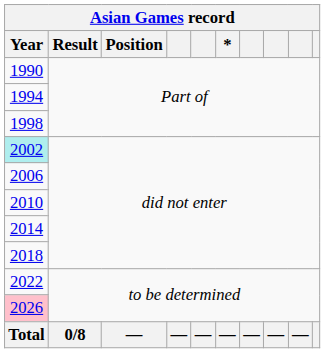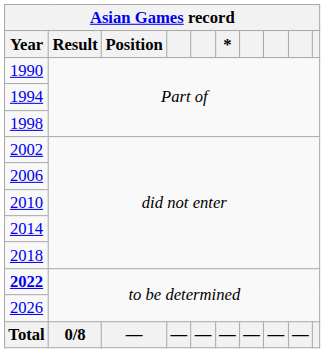2002 | Year: paleturquoise background -> no background
2022 | Year: normal -> bold
2026 | Year: pink background -> no background
